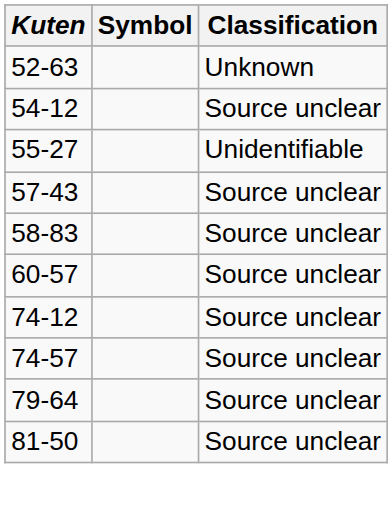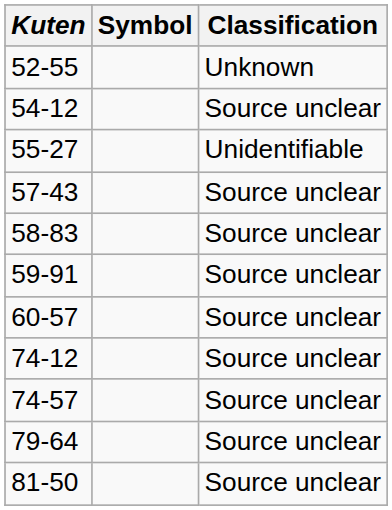+ row: 52-55 | Unknown
- row: 52-63 | Unknown
+ row: 59-91 | Source unclear
